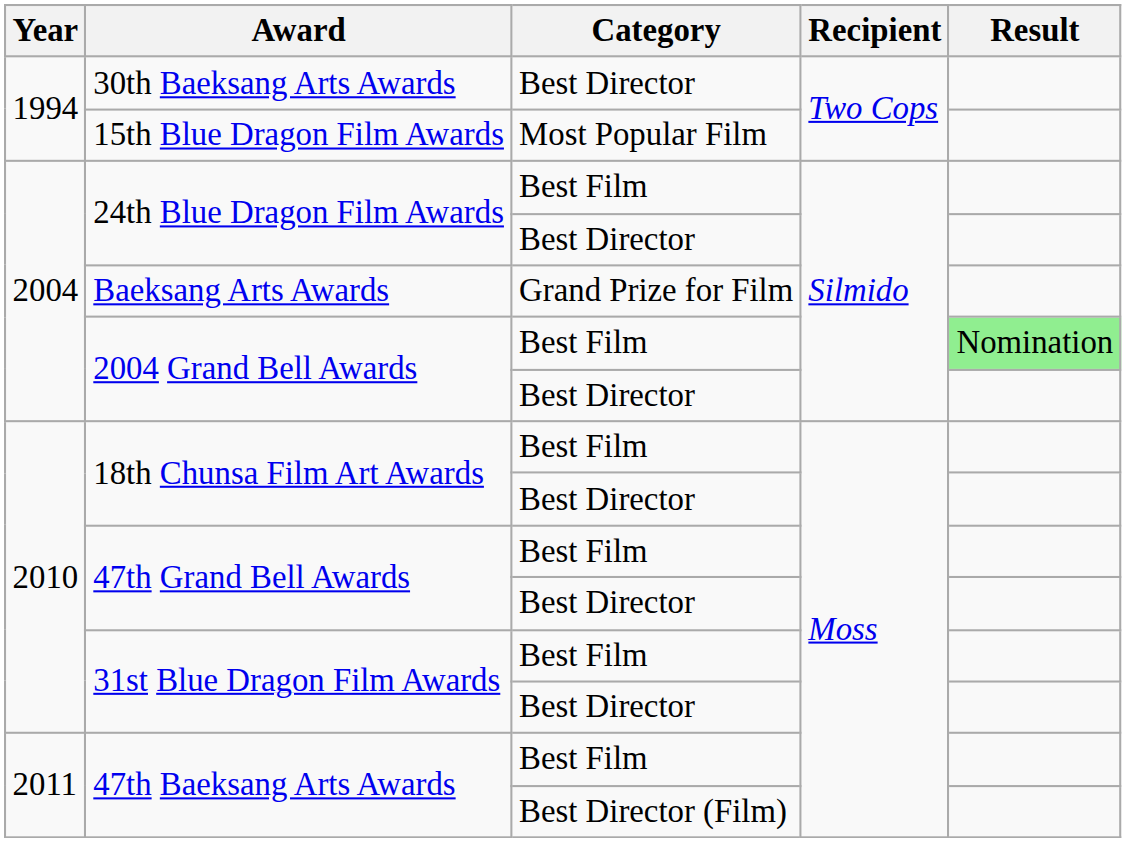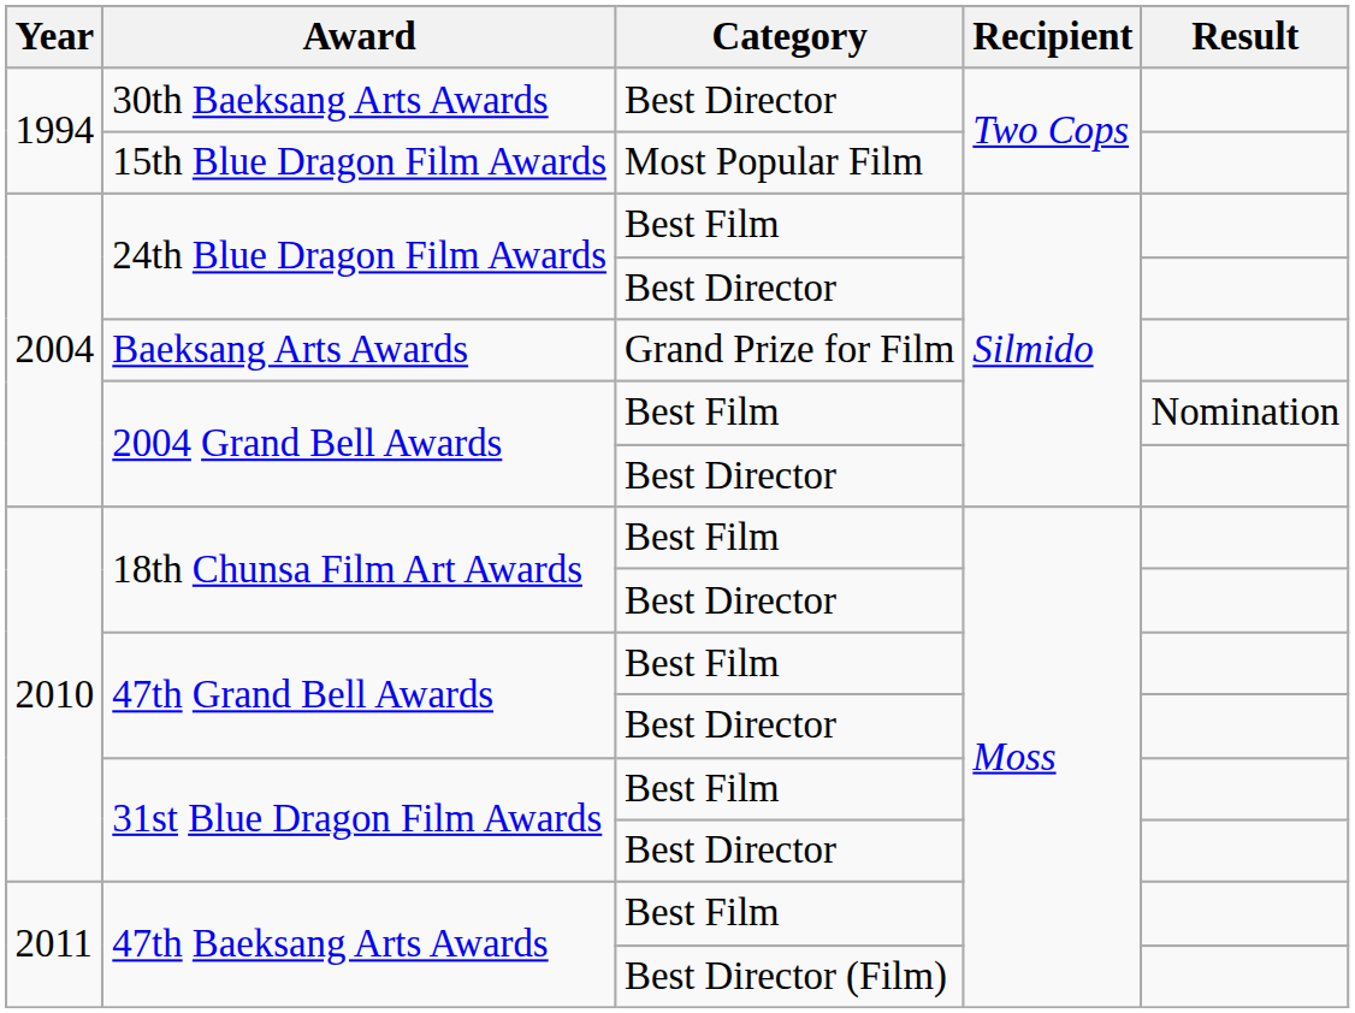2004 Grand Bell Awards / Best Film | Result: lightgreen background -> no background
